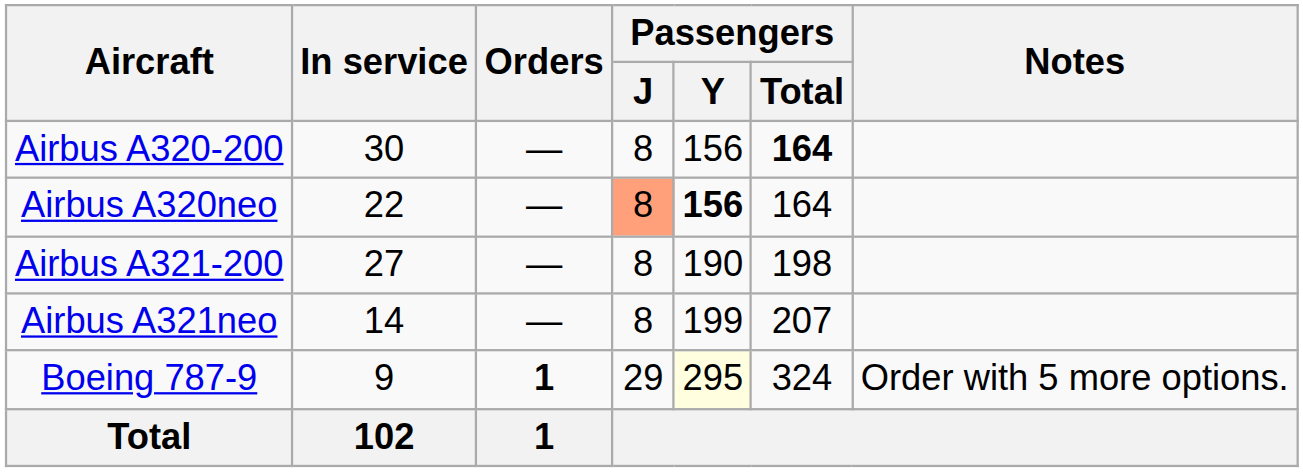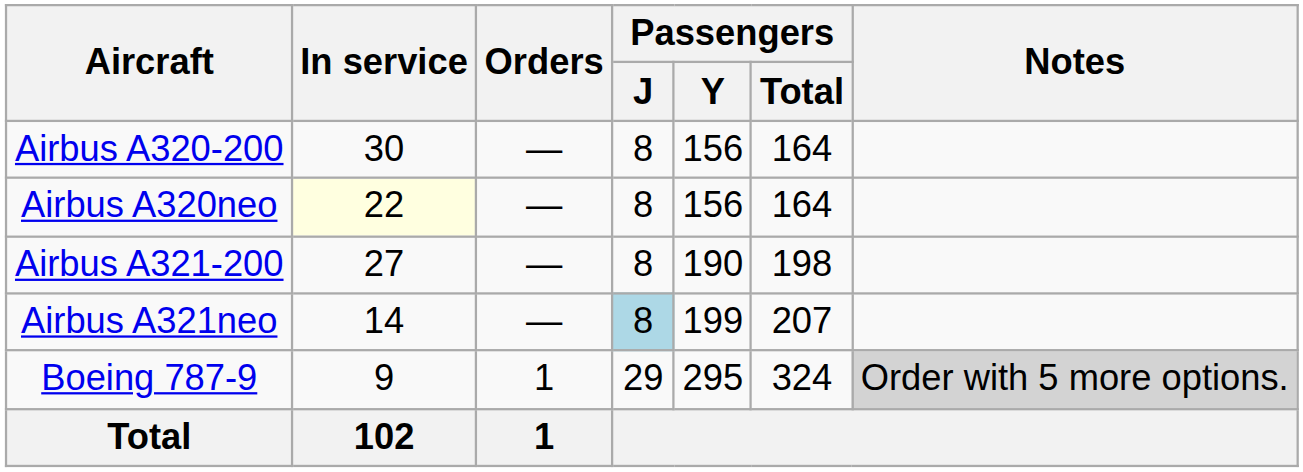Airbus A320-200 | Passengers / Total: bold -> normal
Airbus A320neo | In service: no background -> lightyellow background
Airbus A320neo | Passengers / J: lightsalmon background -> no background
Airbus A320neo | Passengers / Y: bold -> normal
Airbus A321neo | Passengers / J: no background -> lightblue background
Boeing 787-9 | Orders: bold -> normal
Boeing 787-9 | Passengers / Y: lightyellow background -> no background
Boeing 787-9 | Notes: no background -> lightgrey background
